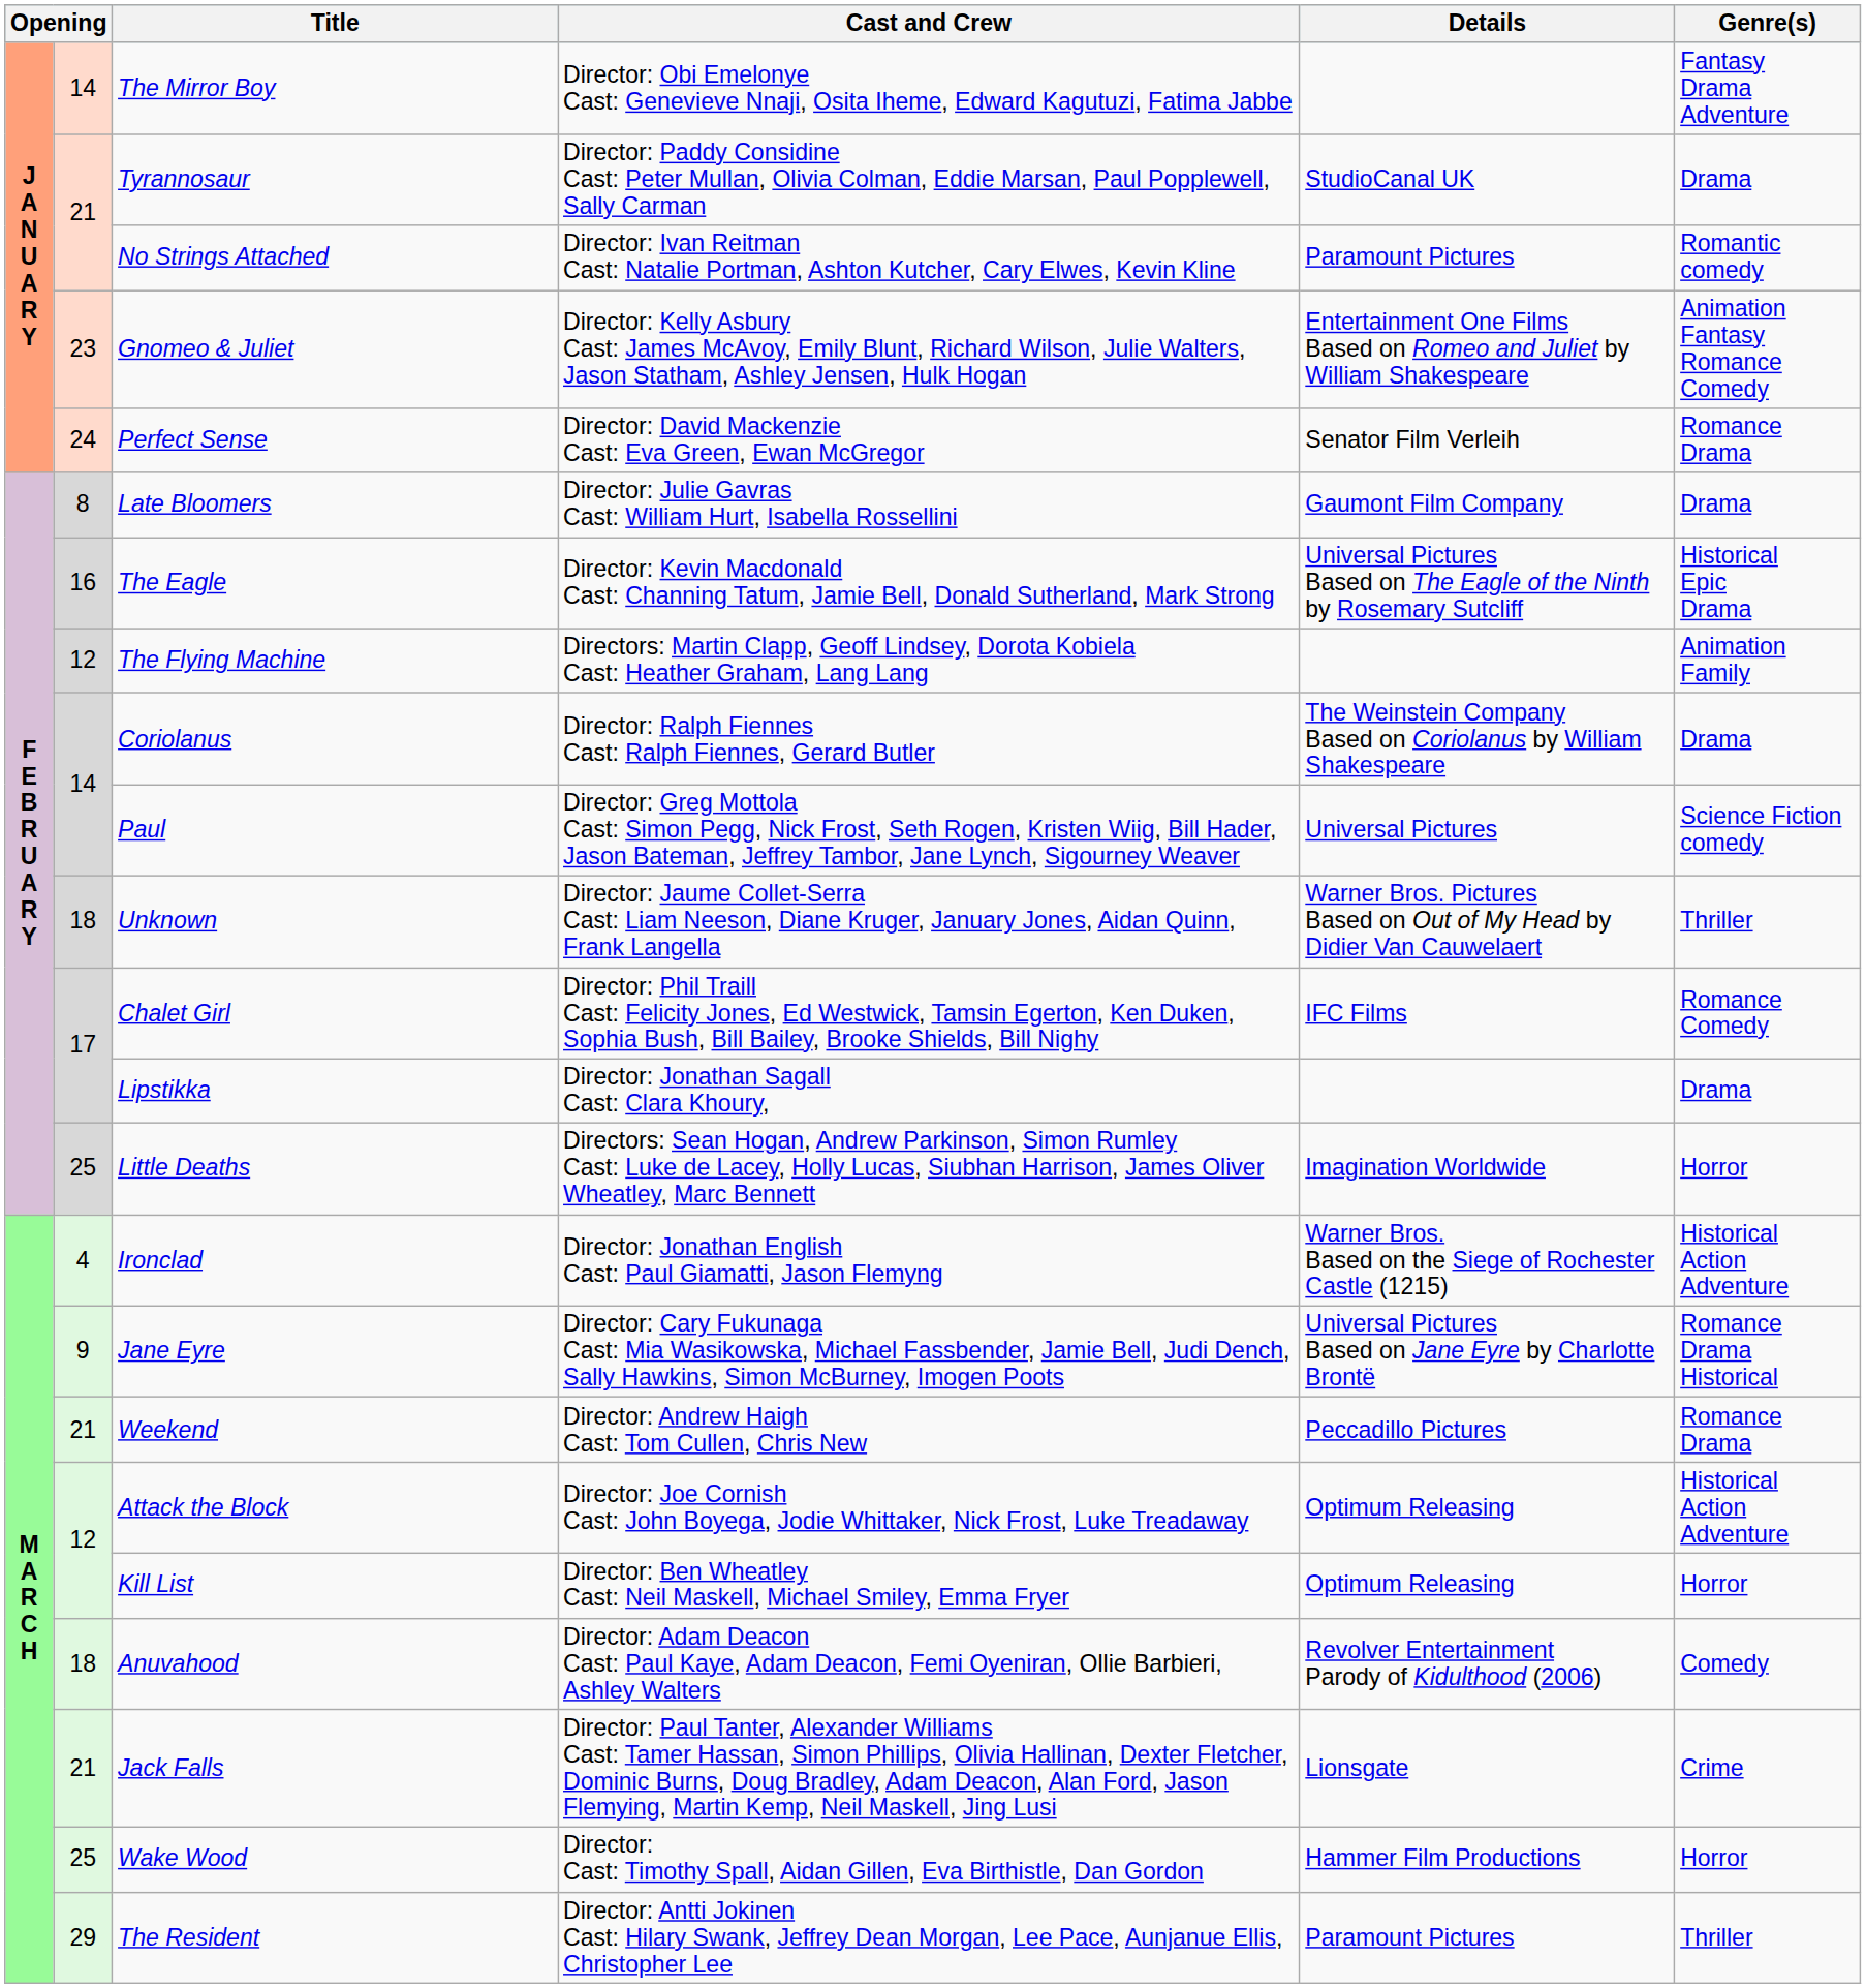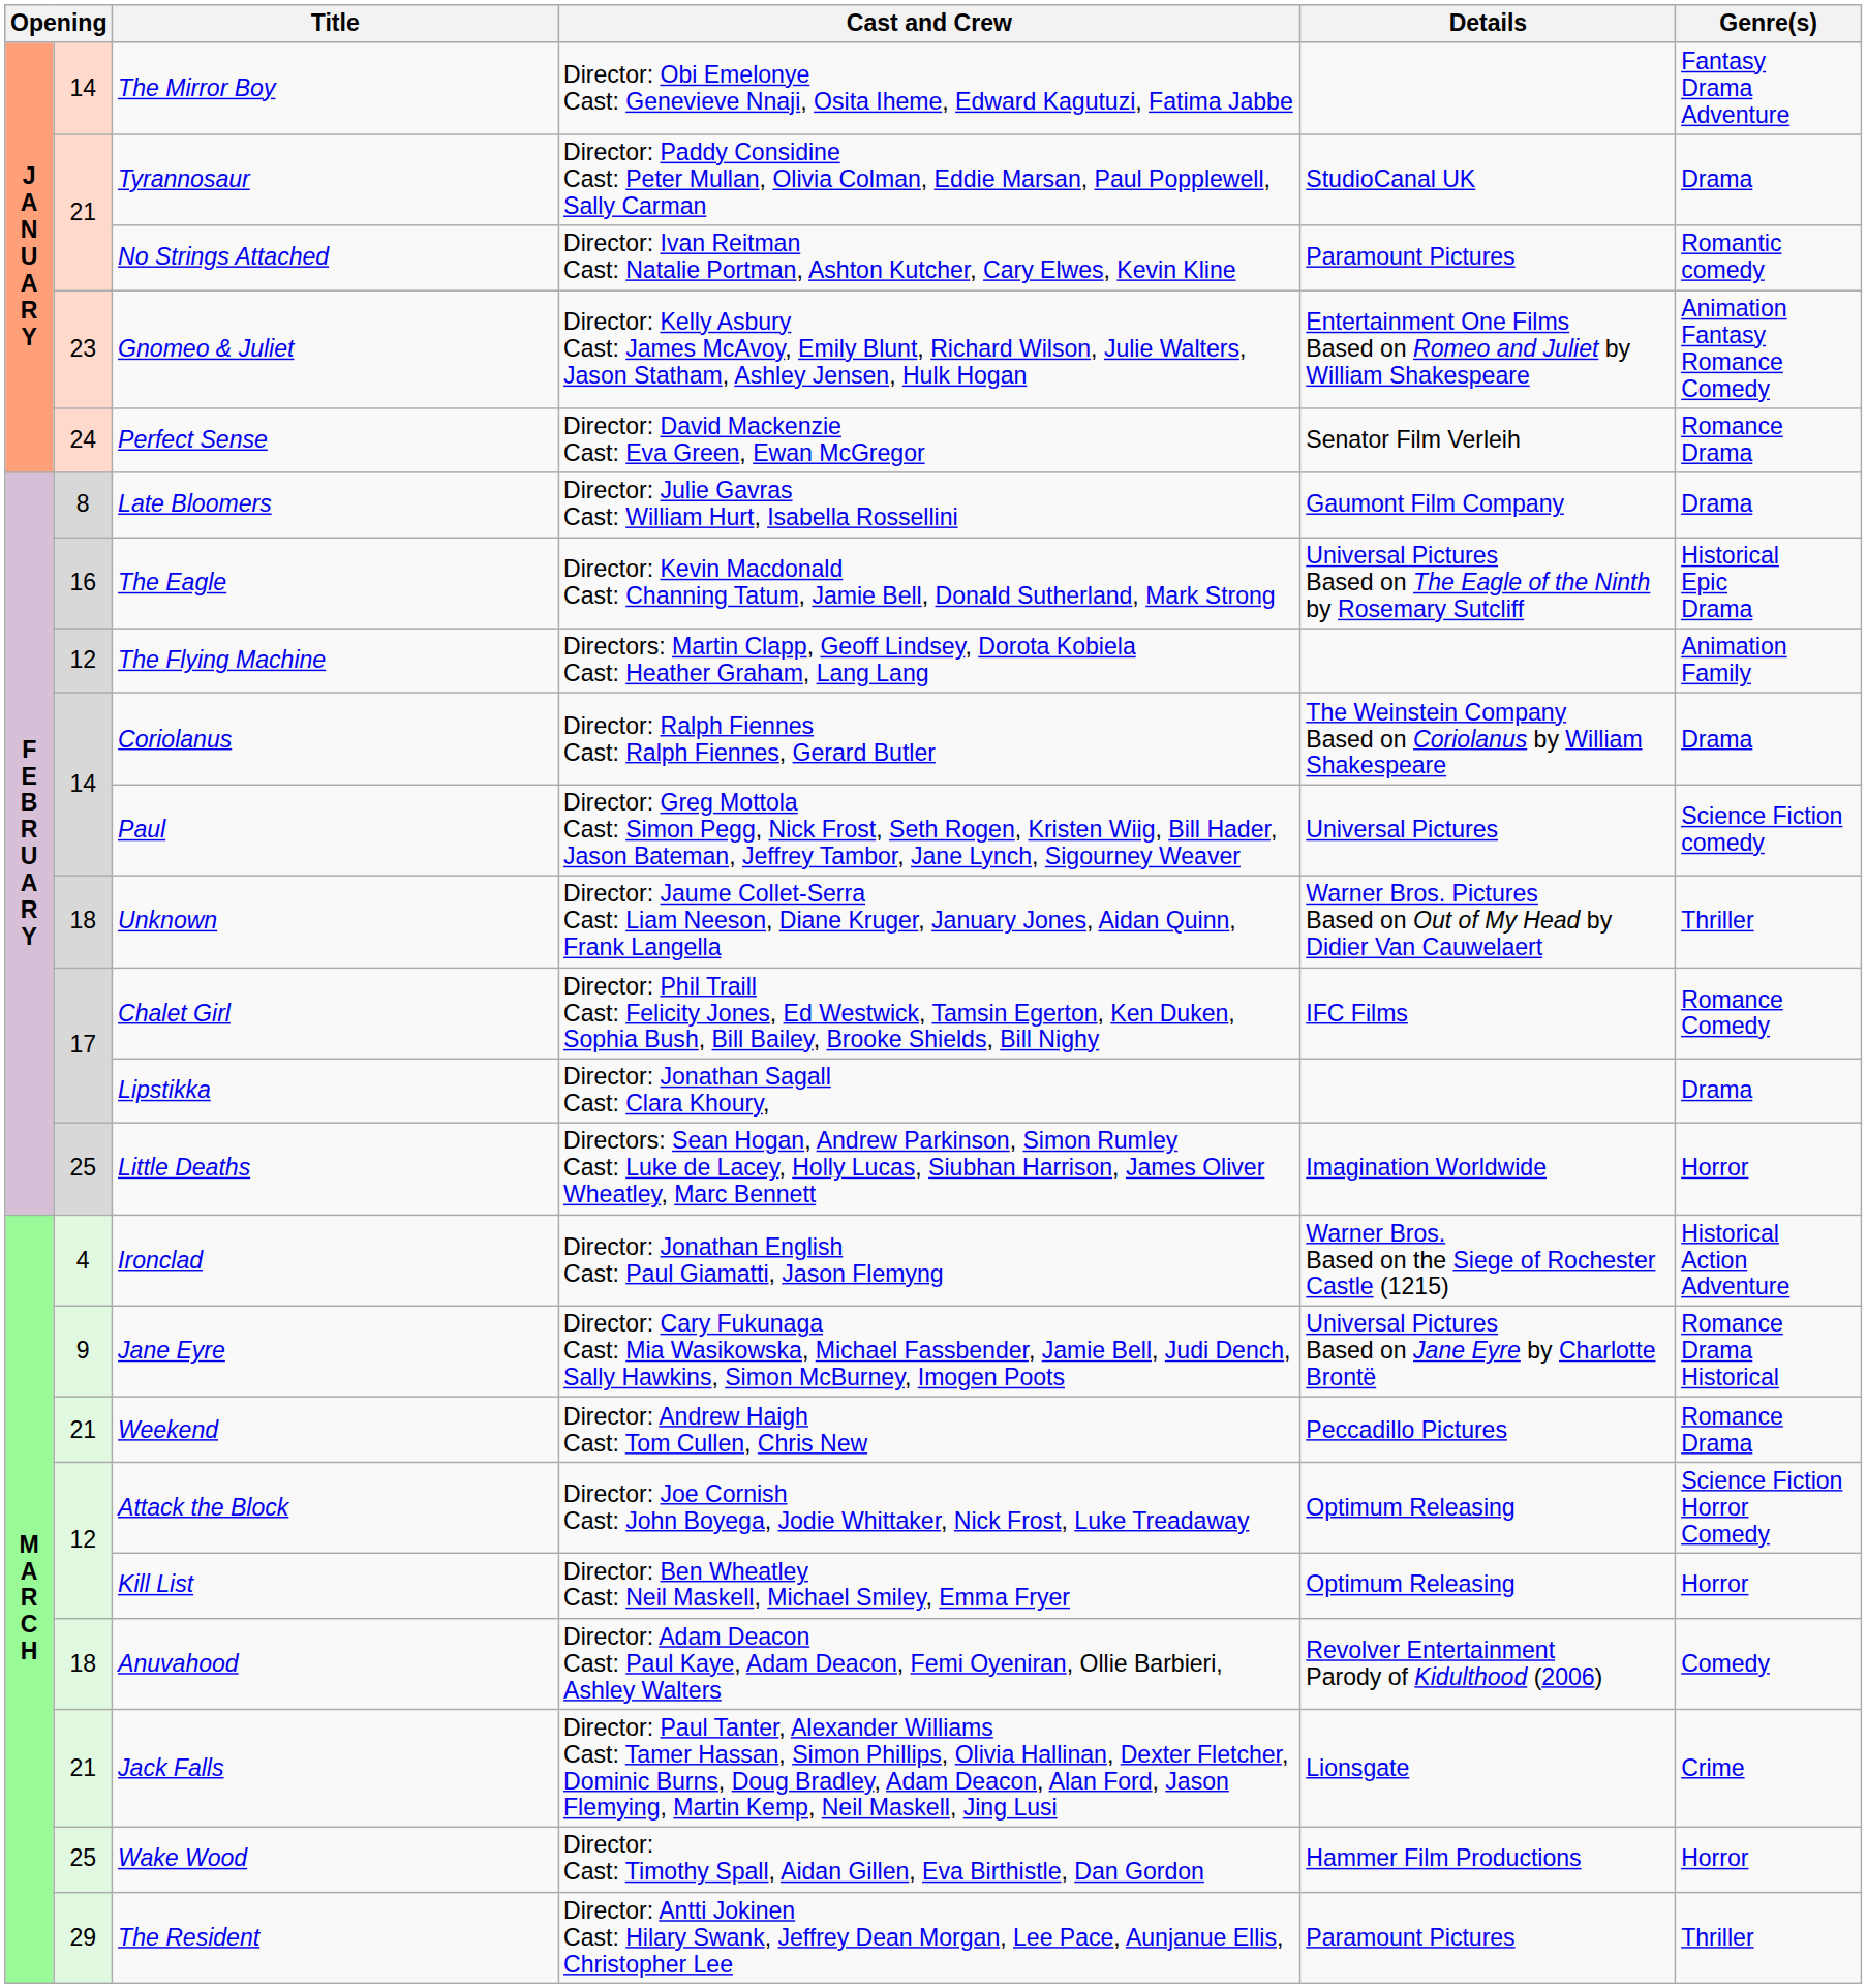Attack the Block | Genre(s): Historical Action Adventure -> Science Fiction Horror Comedy
